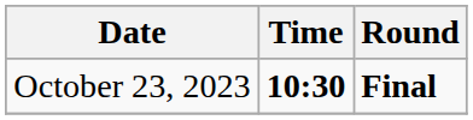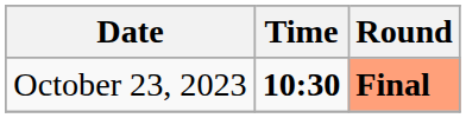October 23, 2023 | Round: no background -> lightsalmon background
